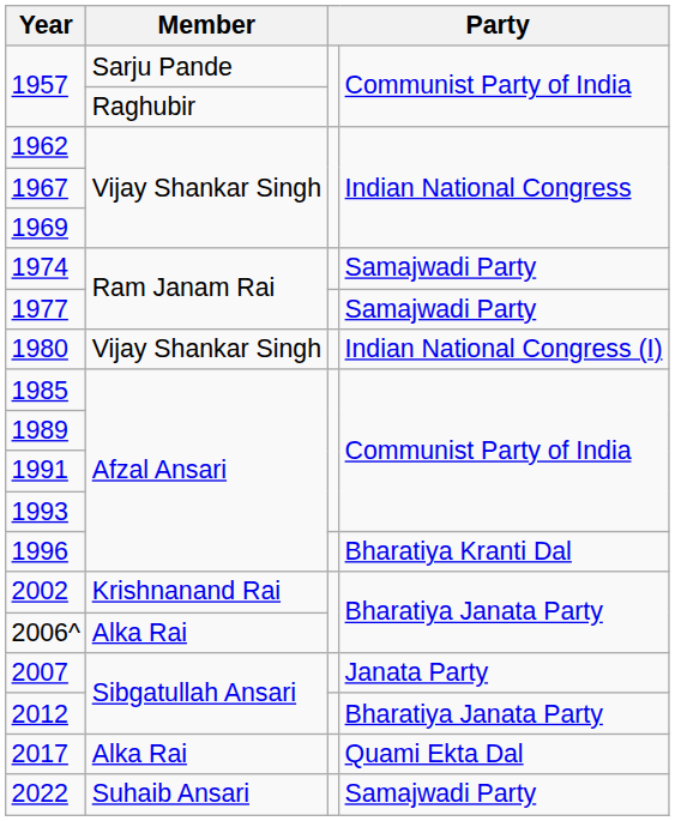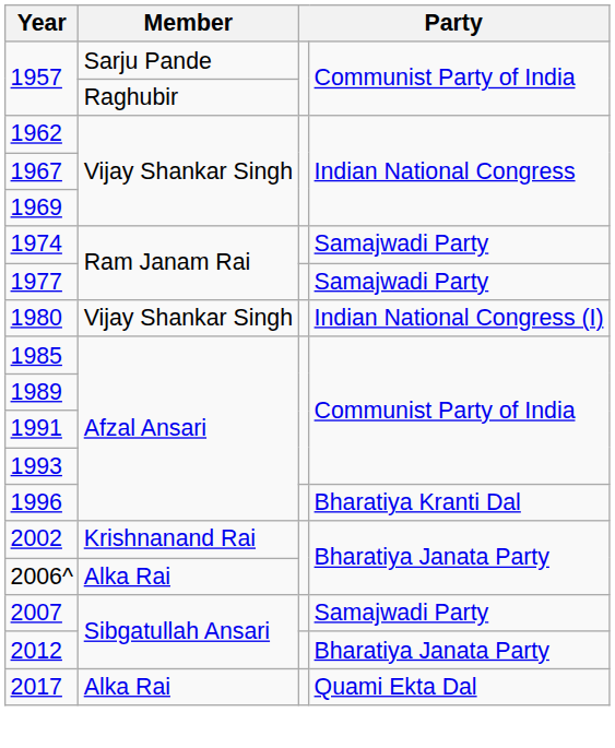2007 | column 4: Janata Party -> Samajwadi Party
- row: 2022 | Suhaib Ansari | Samajwadi Party
